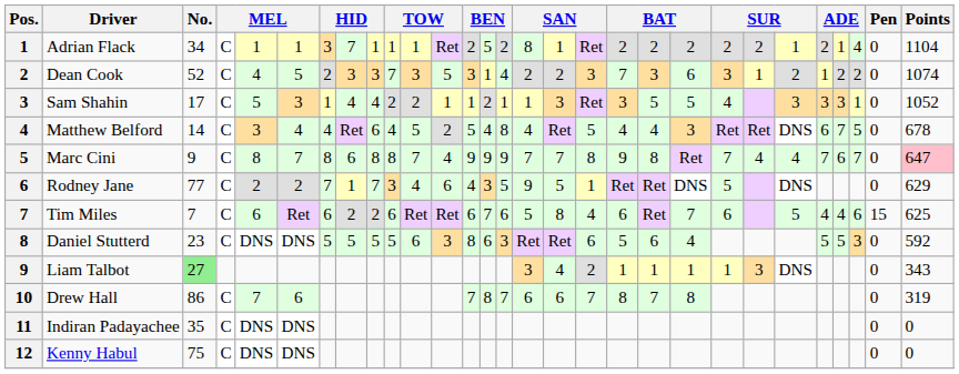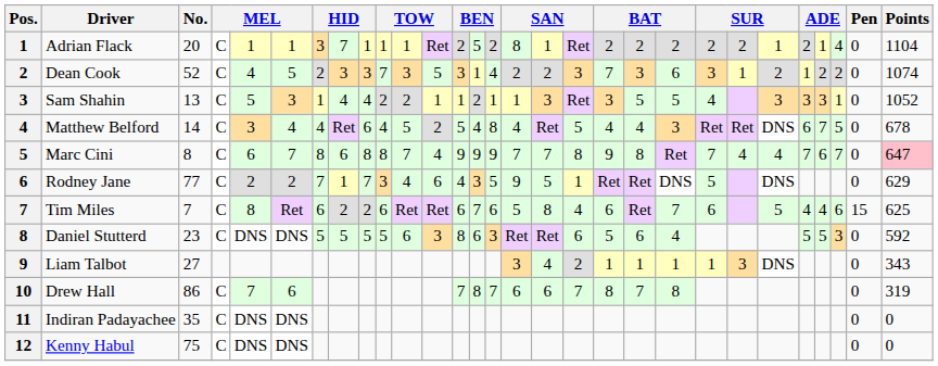Adrian Flack | No.: 34 -> 20
Sam Shahin | No.: 17 -> 13
Marc Cini | No.: 9 -> 8
Marc Cini | column 5: 8 -> 6
Tim Miles | column 5: 6 -> 8
Liam Talbot | No.: lightgreen background -> no background
